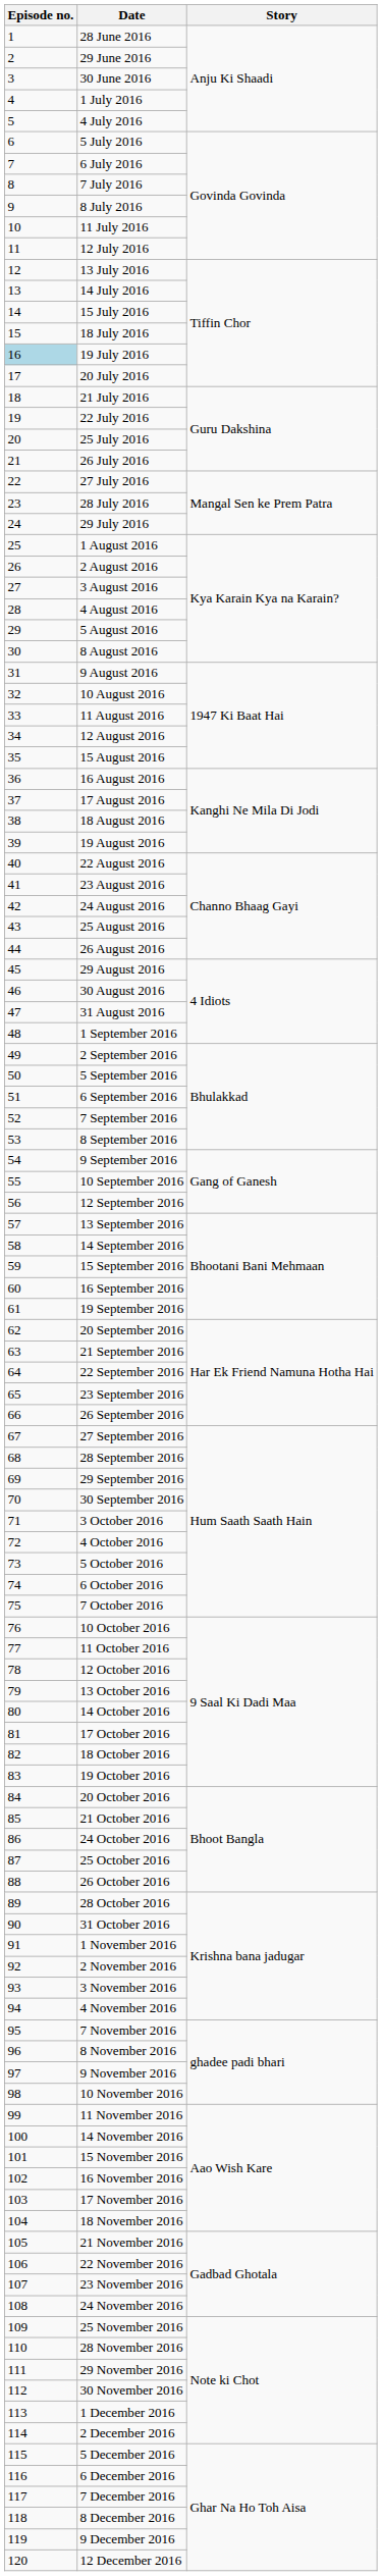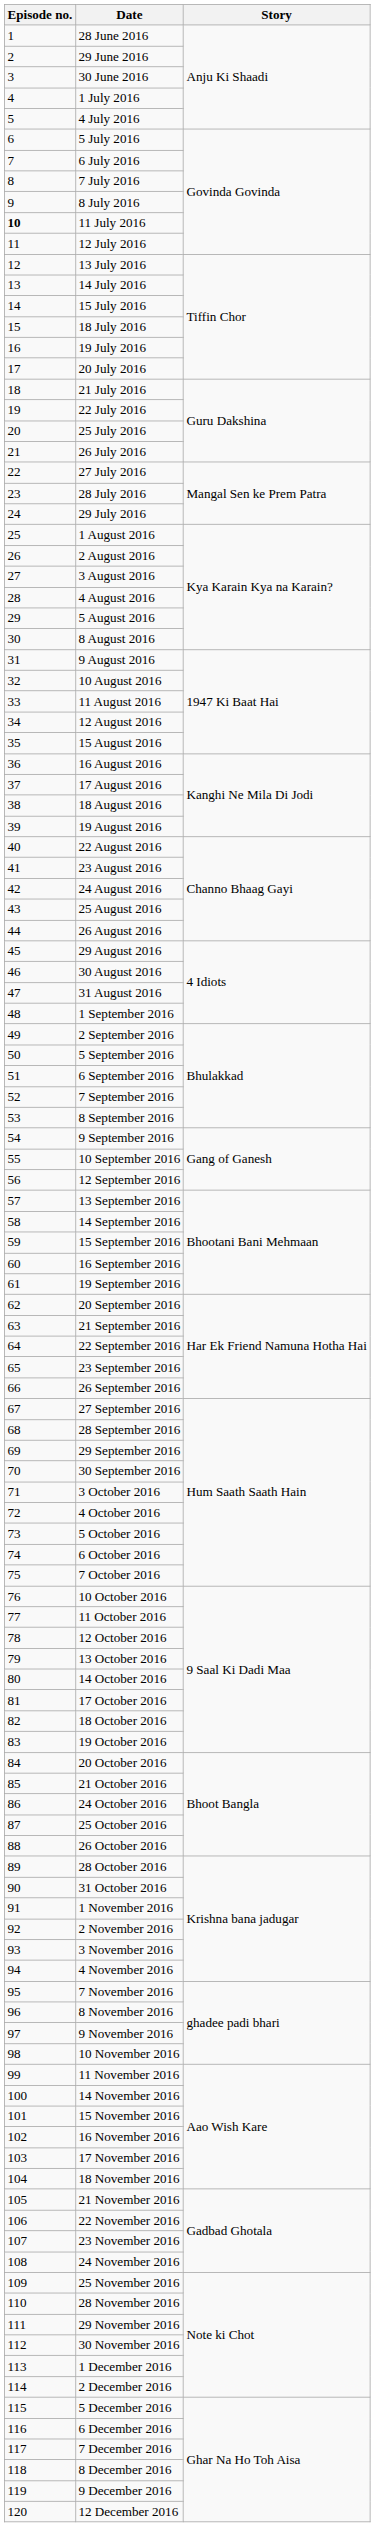11 July 2016 | Episode no.: normal -> bold
19 July 2016 | Episode no.: lightblue background -> no background
